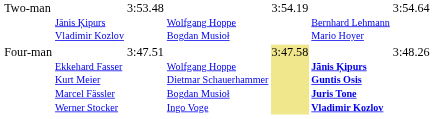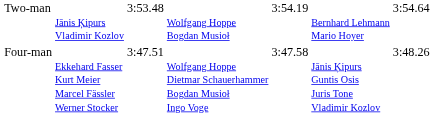Four-man | column 5: khaki background -> no background
Four-man | column 6: bold -> normal
